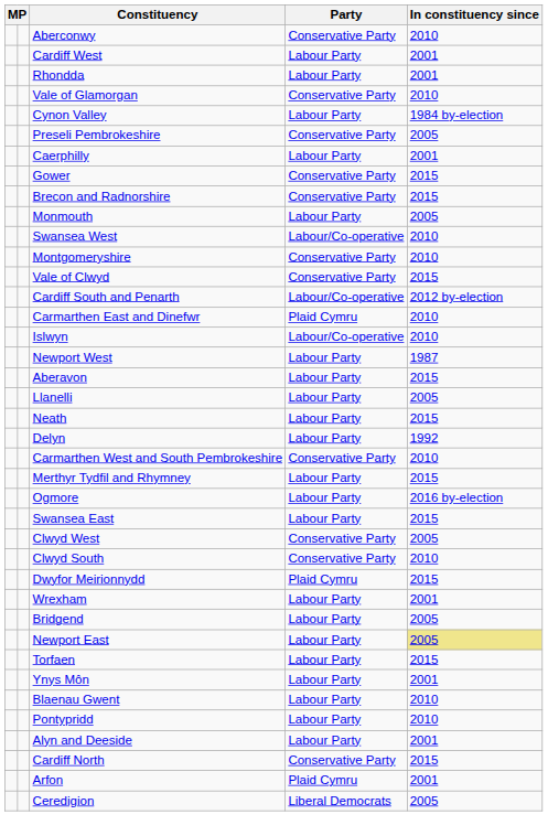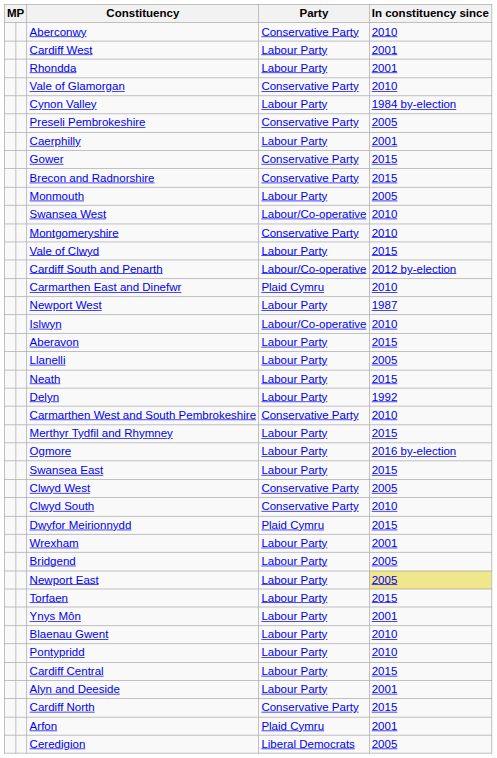Vale of Clwyd | Party: Conservative Party -> Labour Party
rows swapped: Islwyn <-> Newport West
+ row: Cardiff Central | Labour Party | 2015
